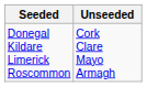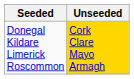Donegal Kildare Limerick Roscommon | Unseeded: no background -> gold background
